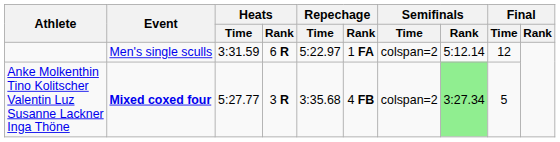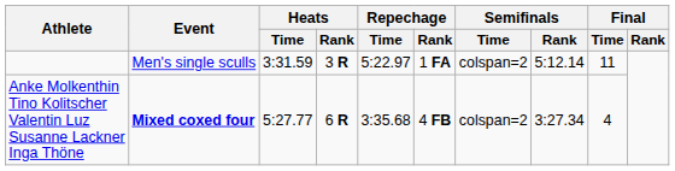row 3 | Heats / Rank: 6 R -> 3 R
row 3 | Final / Time: 12 -> 11
row 4 | Heats / Rank: 3 R -> 6 R
row 4 | Semifinals / Rank: lightgreen background -> no background
row 4 | Final / Time: 5 -> 4
